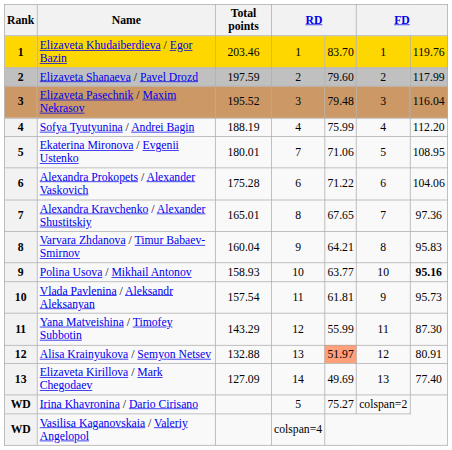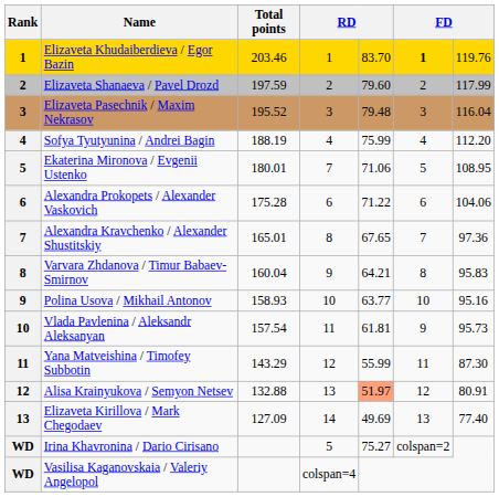Elizaveta Khudaiberdieva / Egor Bazin | column 6: normal -> bold
Polina Usova / Mikhail Antonov | column 7: bold -> normal
